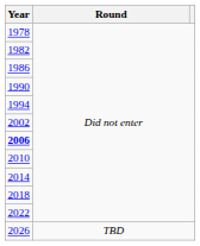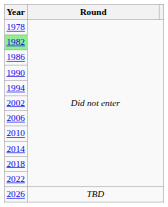1982 | Year: no background -> lightgreen background
2006 | Year: bold -> normal
